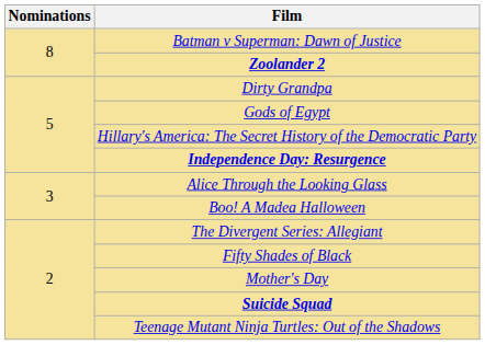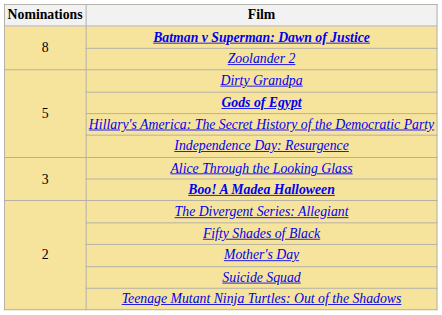Batman v Superman: Dawn of Justice | Film: normal -> bold
Zoolander 2 | Film: bold -> normal
Gods of Egypt | Film: normal -> bold
Independence Day: Resurgence | Film: bold -> normal
Boo! A Madea Halloween | Film: normal -> bold
Suicide Squad | Film: bold -> normal
